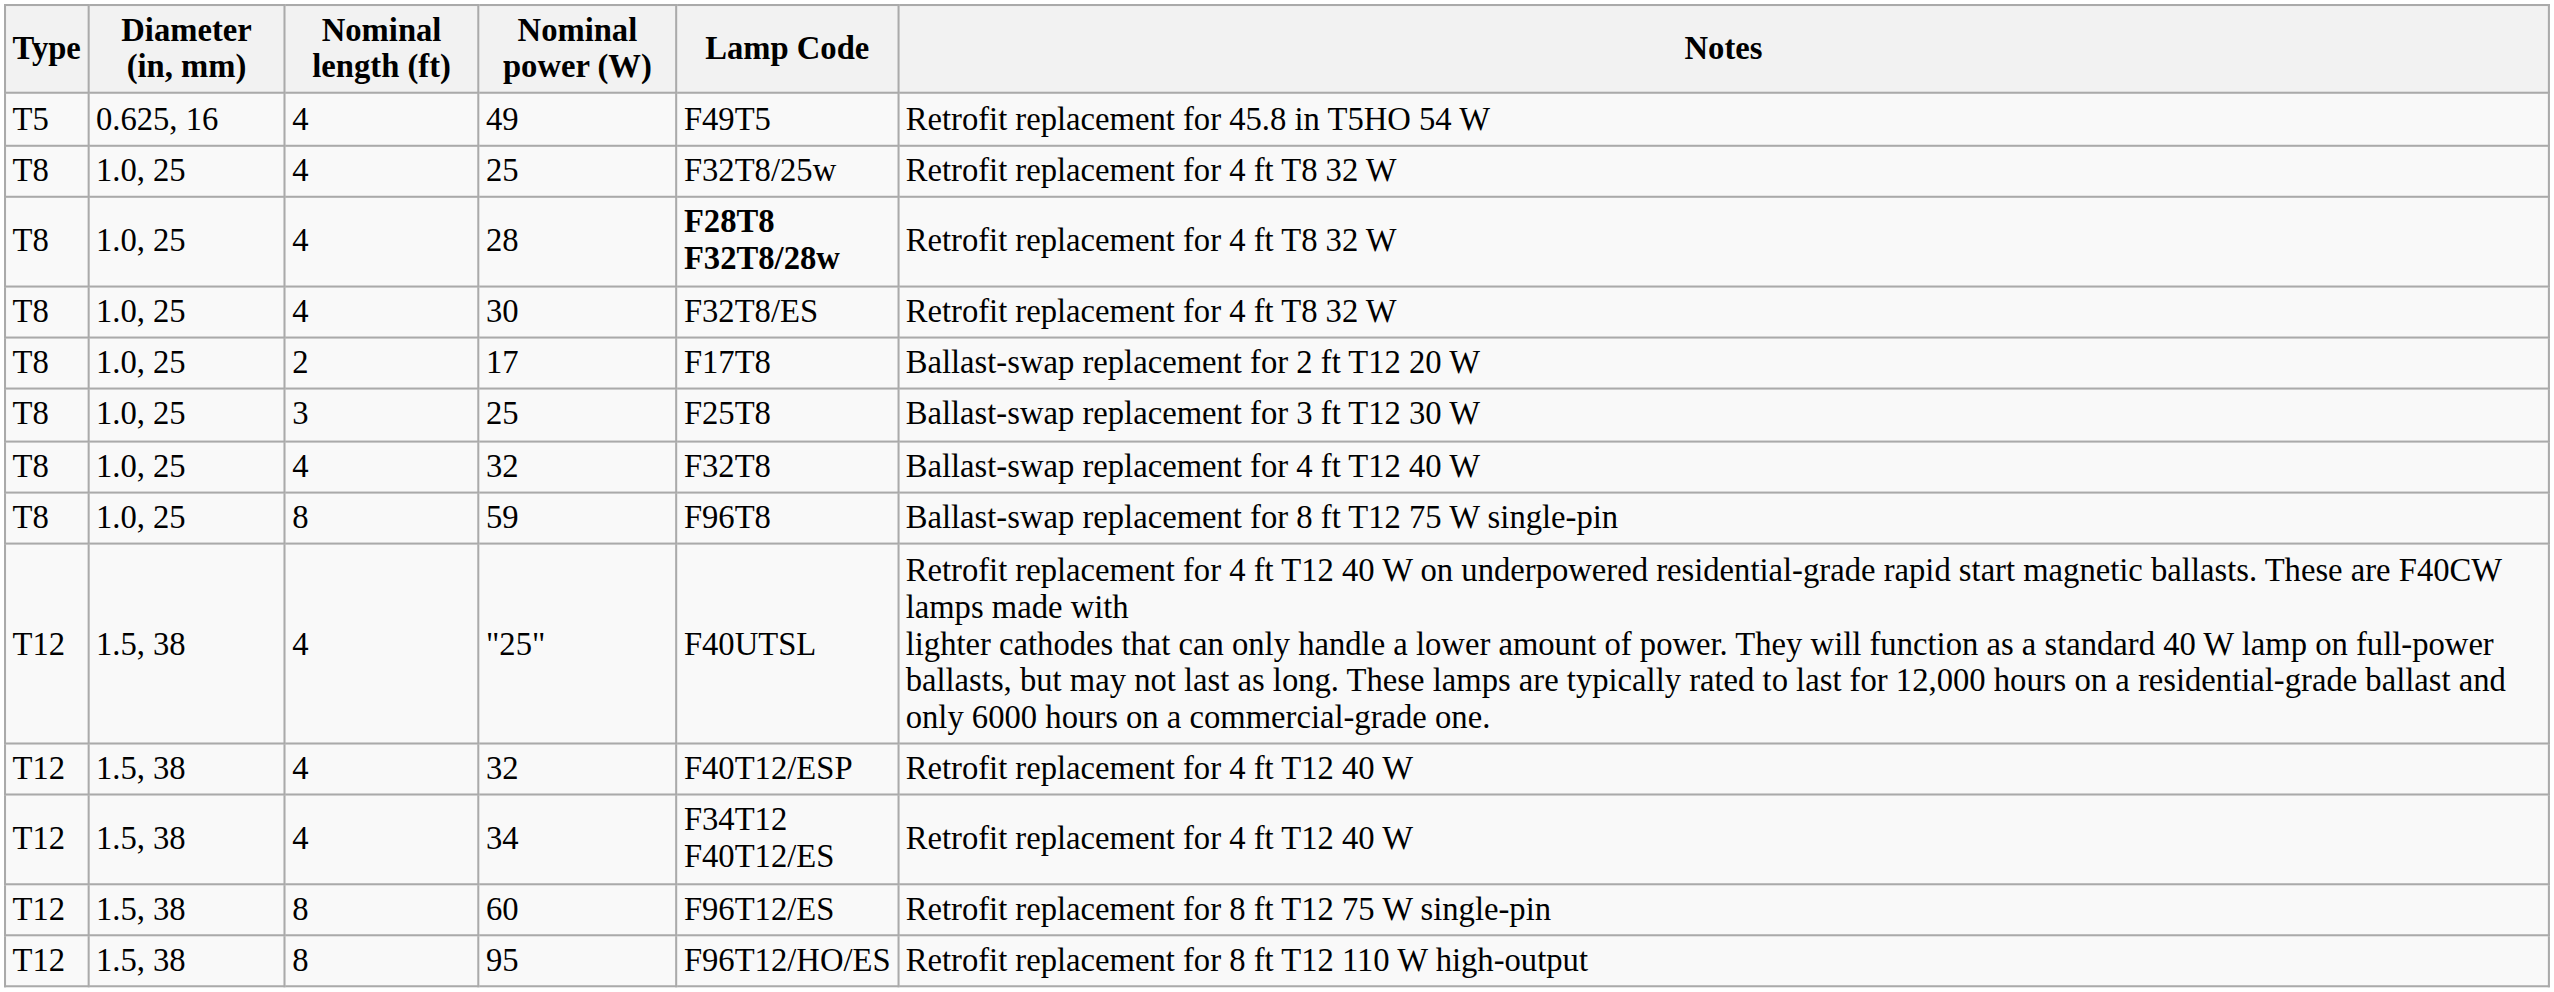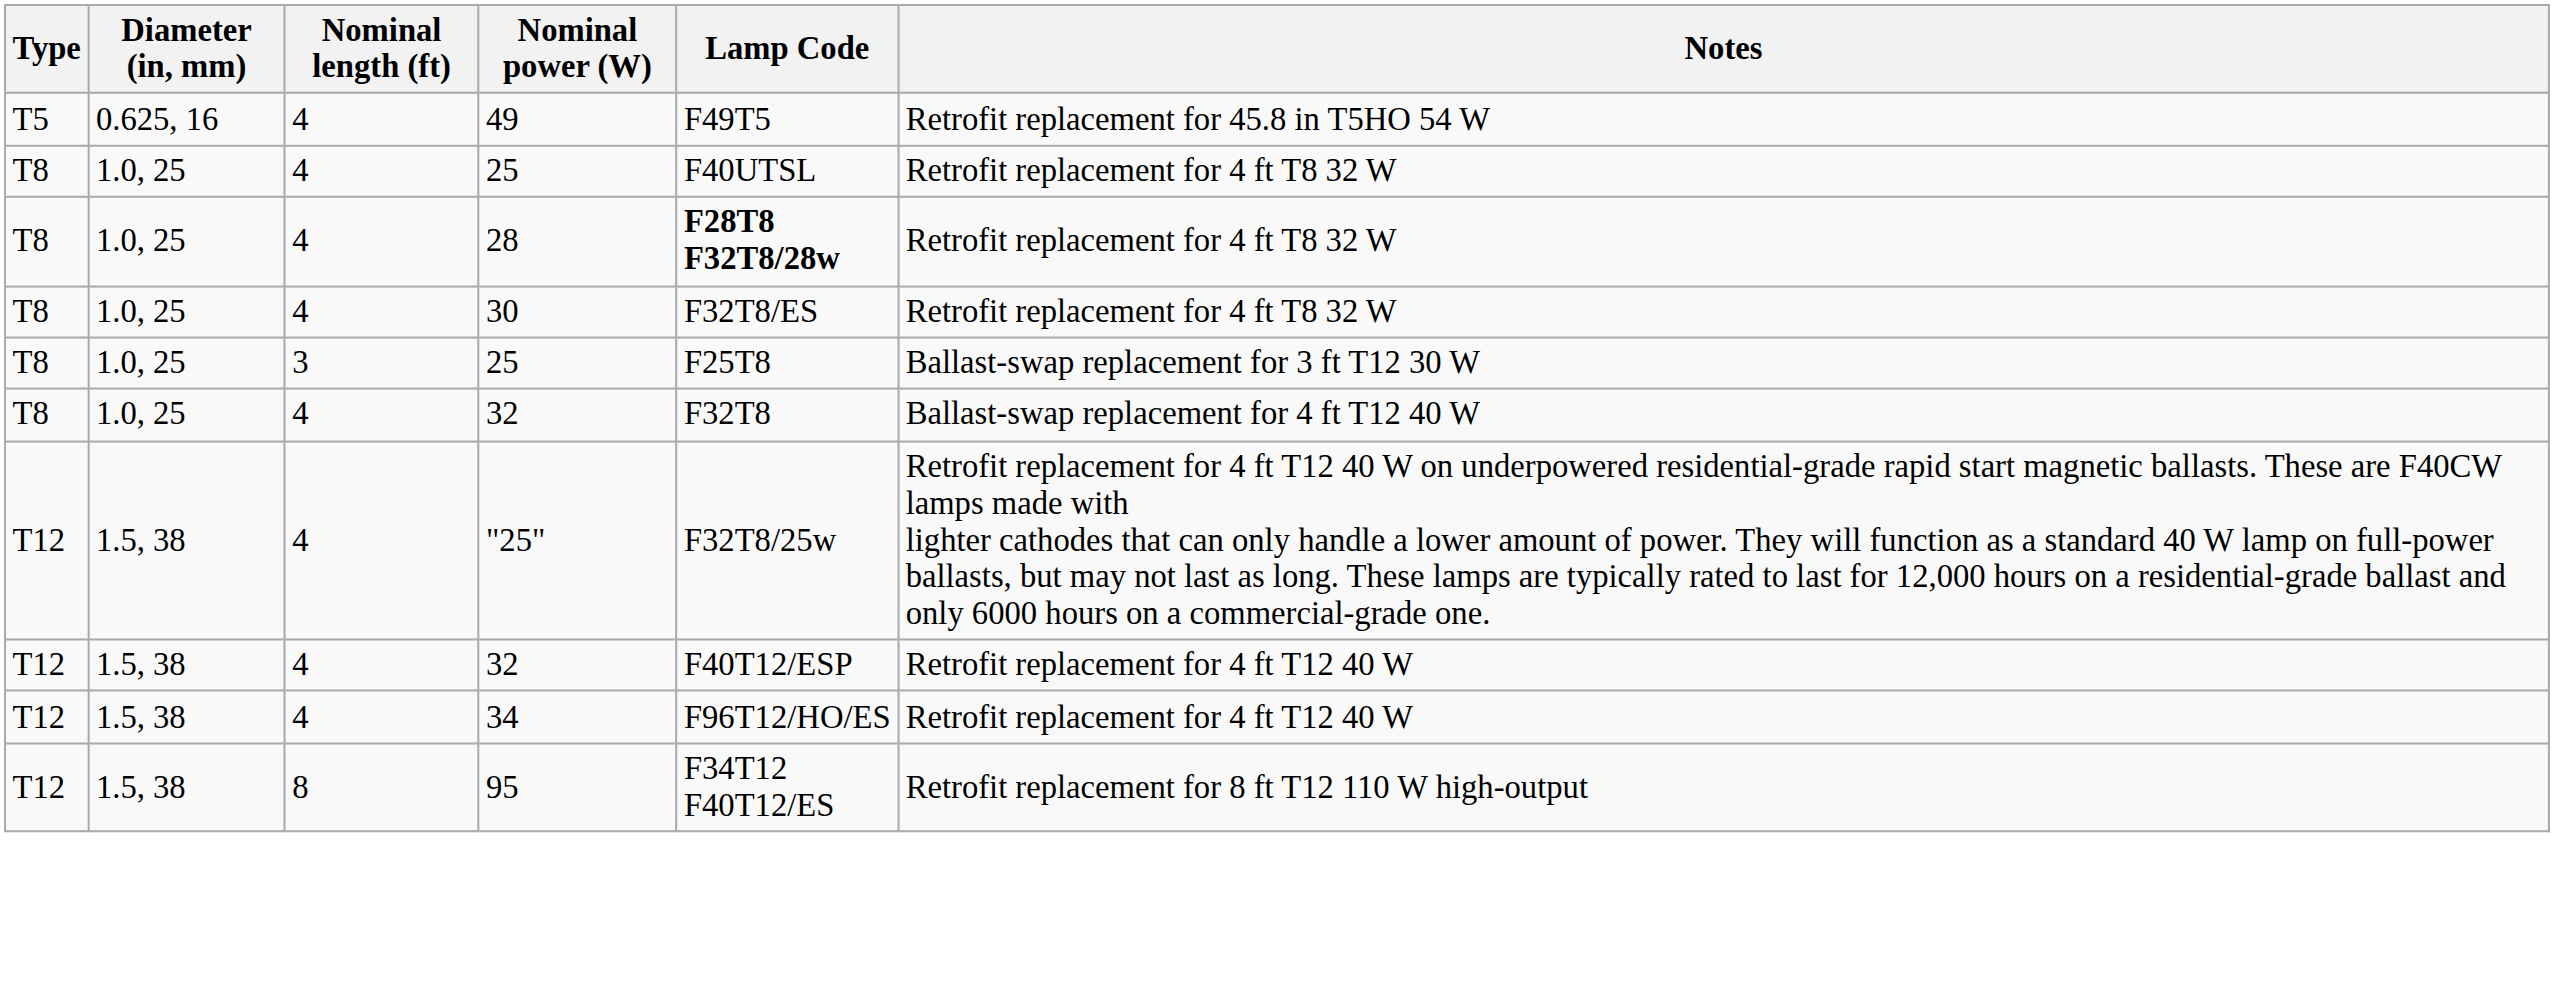4 / 25 | Lamp Code: F32T8/25w -> F40UTSL
- row: T8 | 1.0, 25 | 2 | 17 | F17T8 | Ballast-swap replacement for 2 ft T12 20 W
- row: T8 | 1.0, 25 | 8 | 59 | F96T8 | Ballast-swap replacement for 8 ft T12 75 W single-pin
"25" | Lamp Code: F40UTSL -> F32T8/25w
34 | Lamp Code: F34T12 F40T12/ES -> F96T12/HO/ES
- row: T12 | 1.5, 38 | 8 | 60 | F96T12/ES | Retrofit replacement for 8 ft T12 75 W single-pin
95 | Lamp Code: F96T12/HO/ES -> F34T12 F40T12/ES
